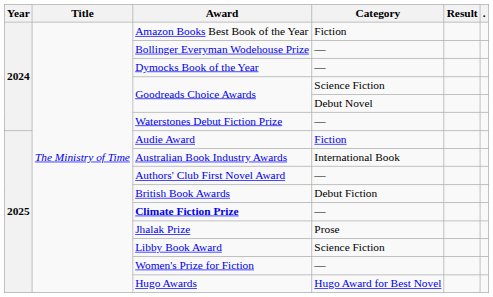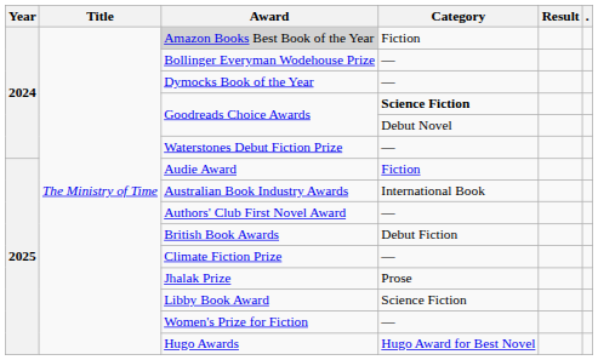Amazon Books Best Book of the Year | Award: no background -> lightgrey background
Goodreads Choice Awards / Science Fiction | Category: normal -> bold
Climate Fiction Prize | Award: bold -> normal
